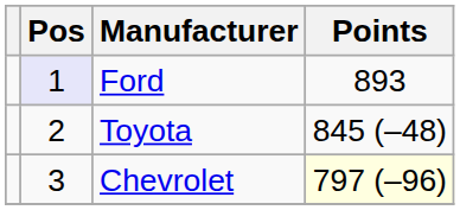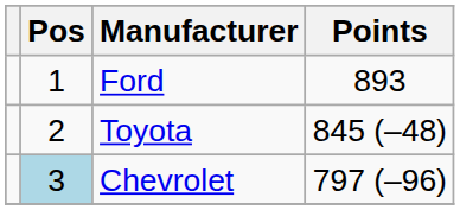Ford | Pos: lavender background -> no background
Chevrolet | Pos: no background -> lightblue background
Chevrolet | Points: lightyellow background -> no background
